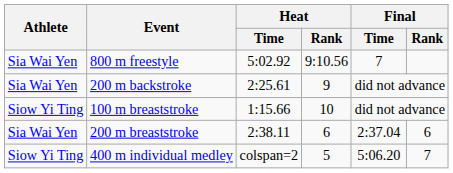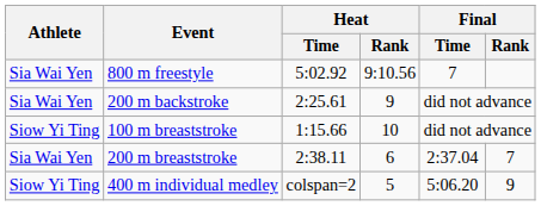200 m breaststroke | Final / Rank: 6 -> 7
400 m individual medley | Final / Rank: 7 -> 9
